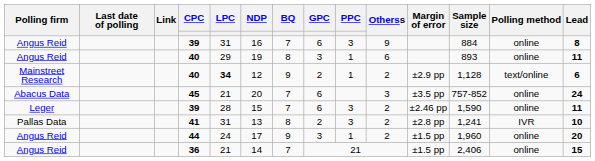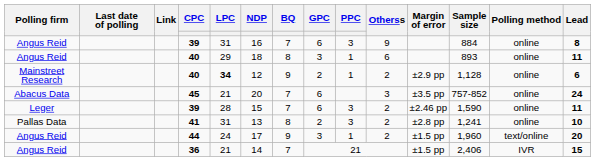Angus Reid / 40 | NDP: 19 -> 18
Mainstreet Research / 40 | Polling method: text/online -> online
41 | Polling method: IVR -> online
44 | Polling method: online -> text/online
36 | Polling method: online -> IVR
